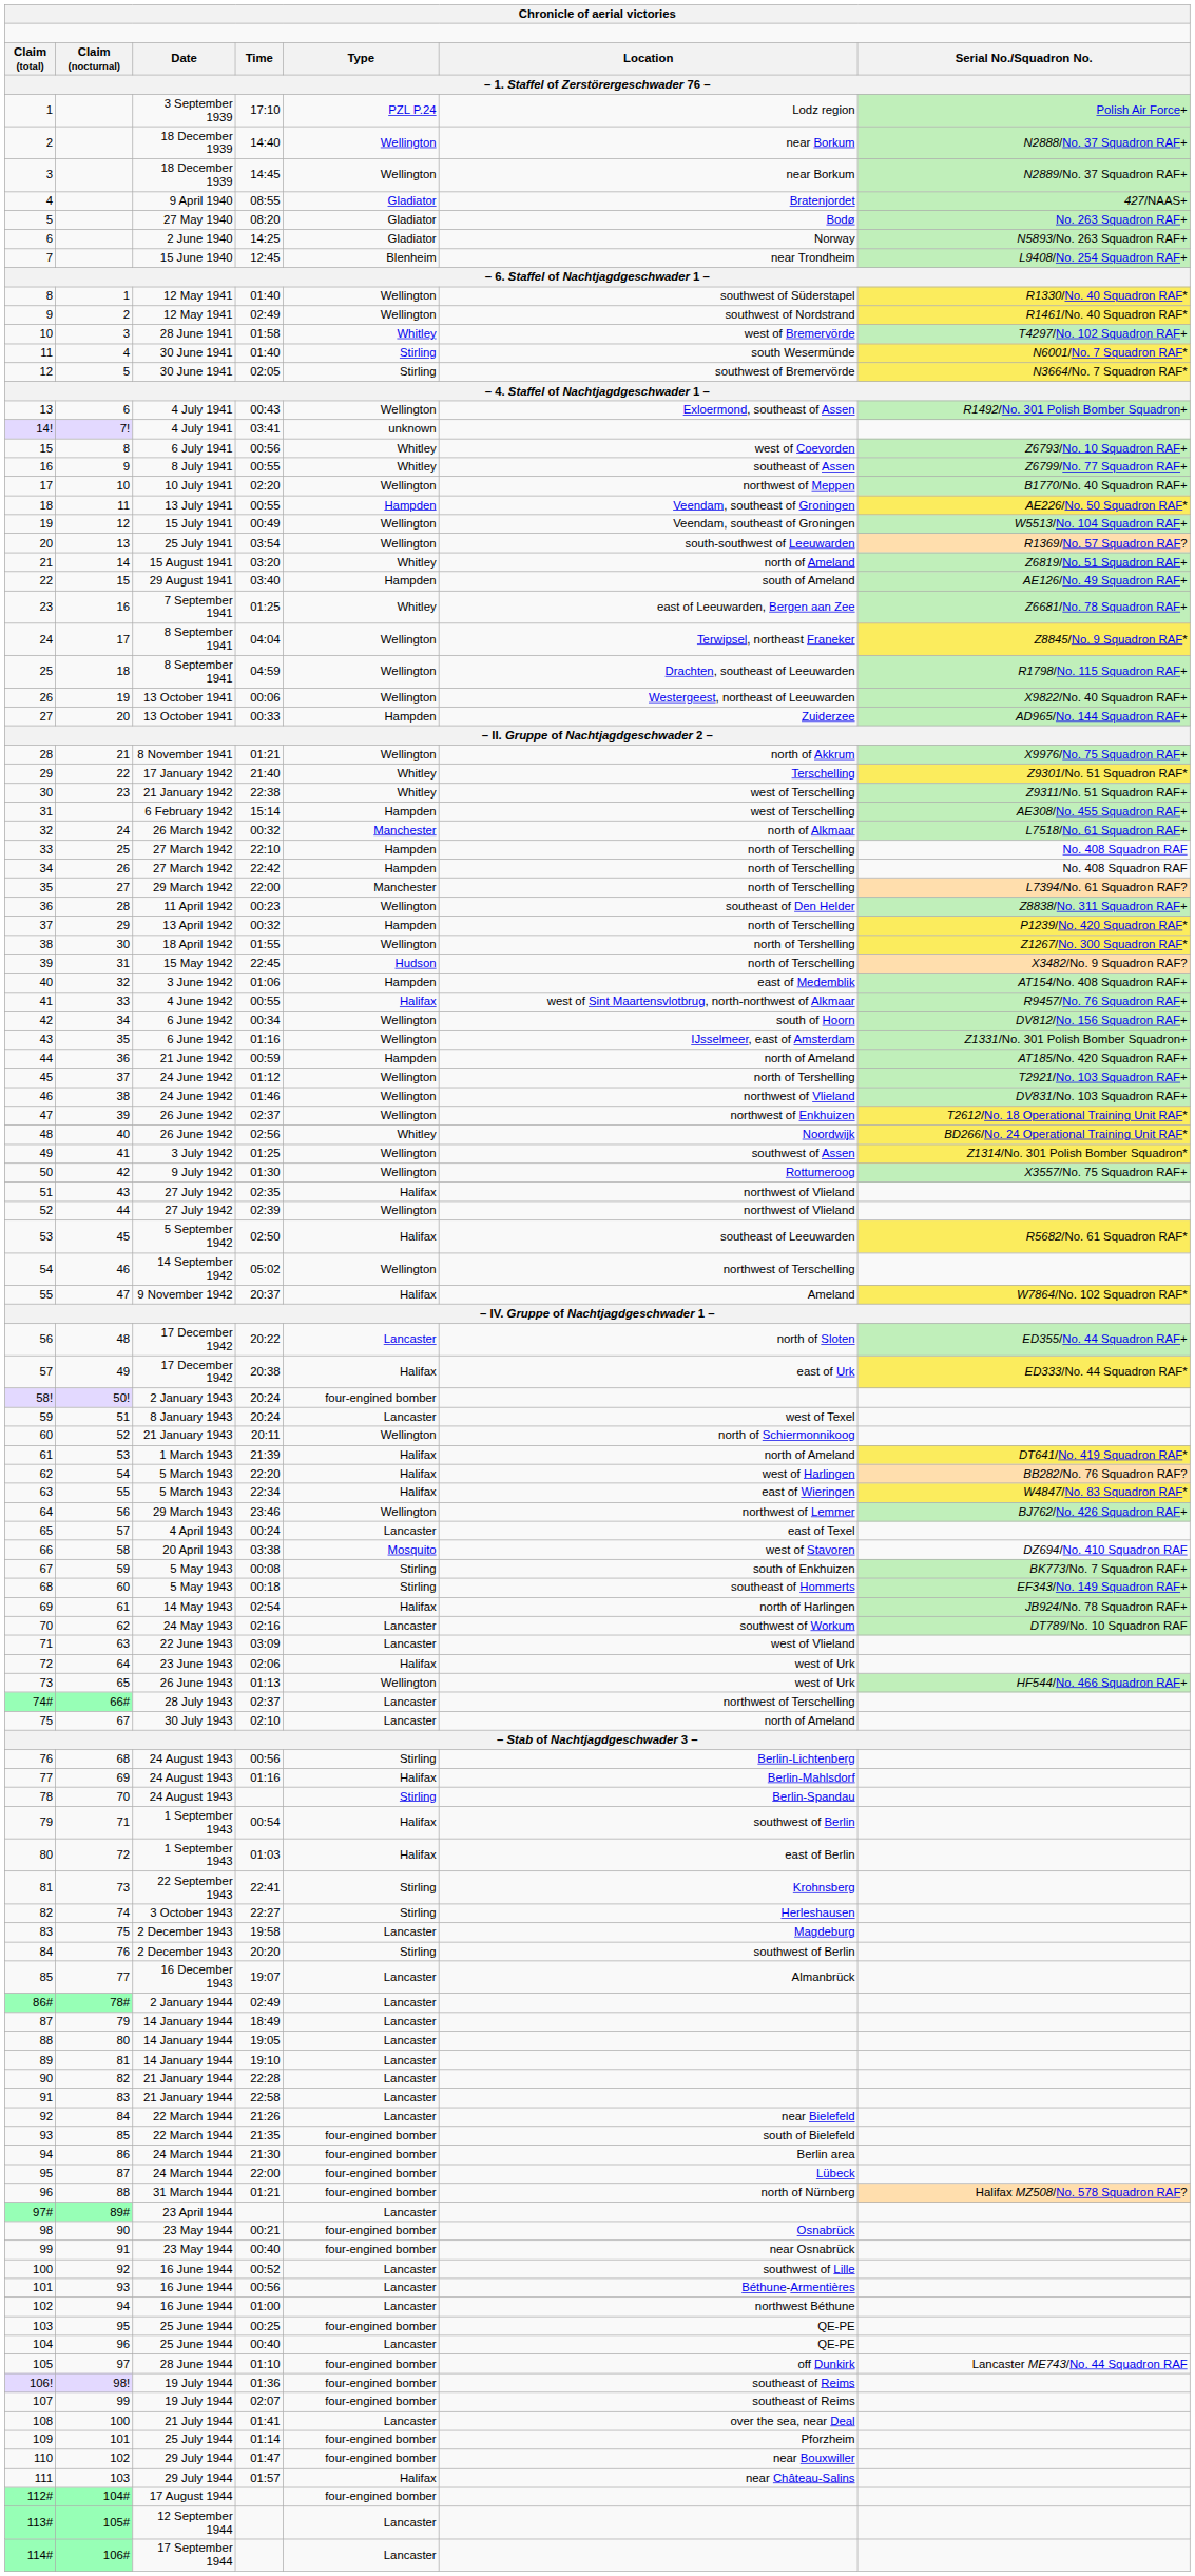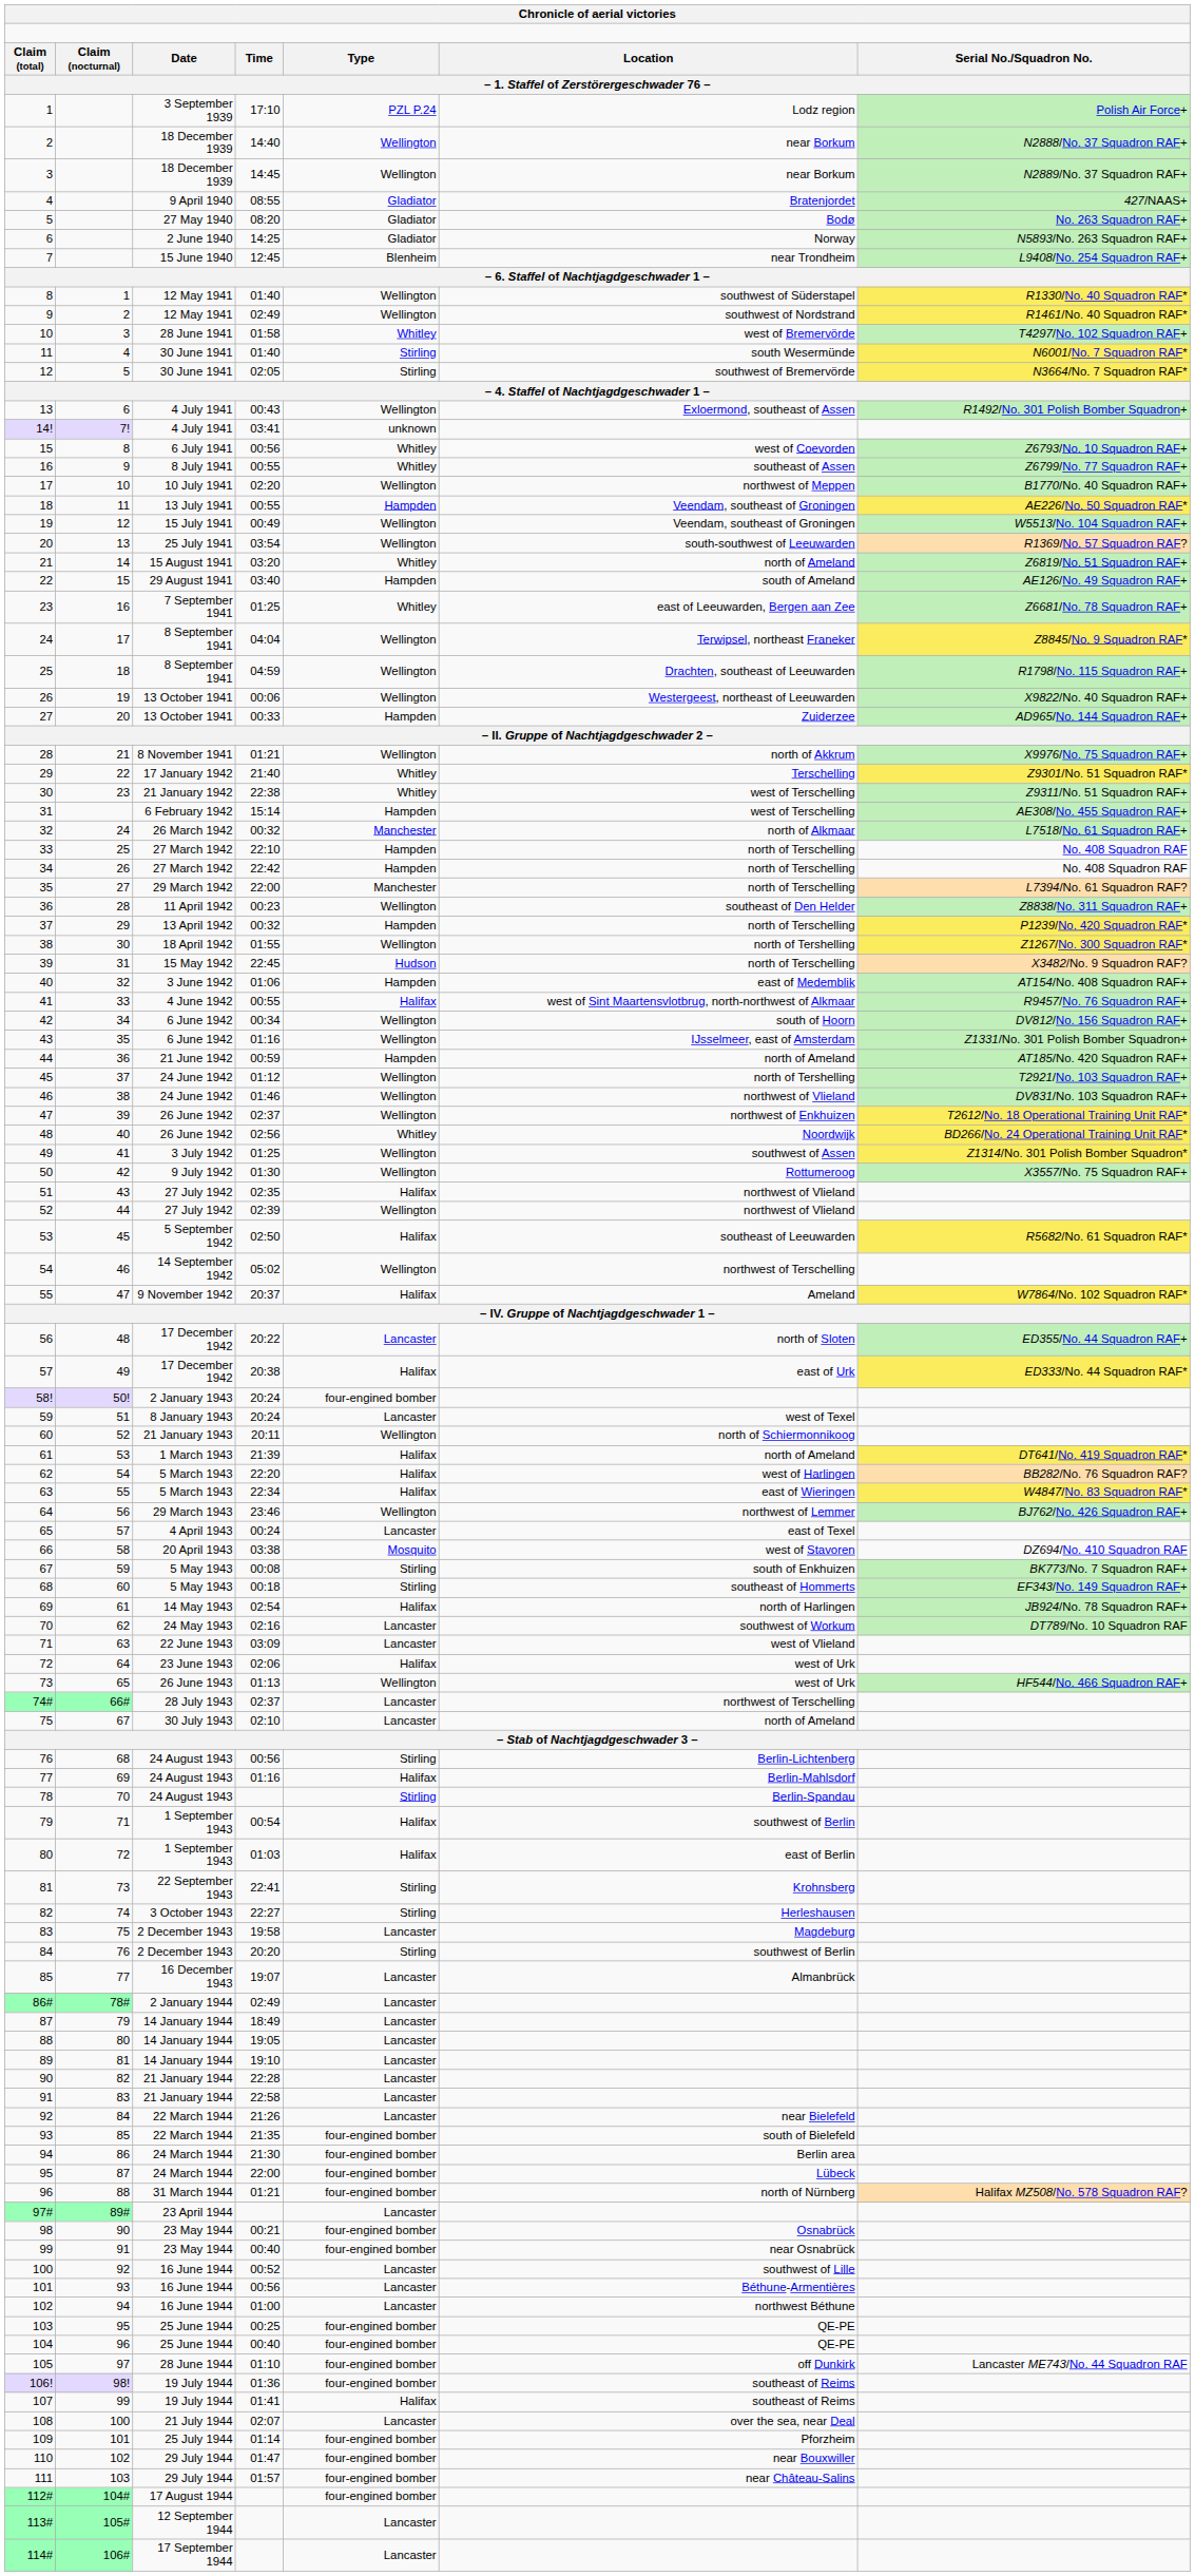104 | column 5: Lancaster -> four-engined bomber
107 | column 4: 02:07 -> 01:41
107 | column 5: four-engined bomber -> Halifax
108 | column 4: 01:41 -> 02:07
111 | column 5: Halifax -> four-engined bomber
